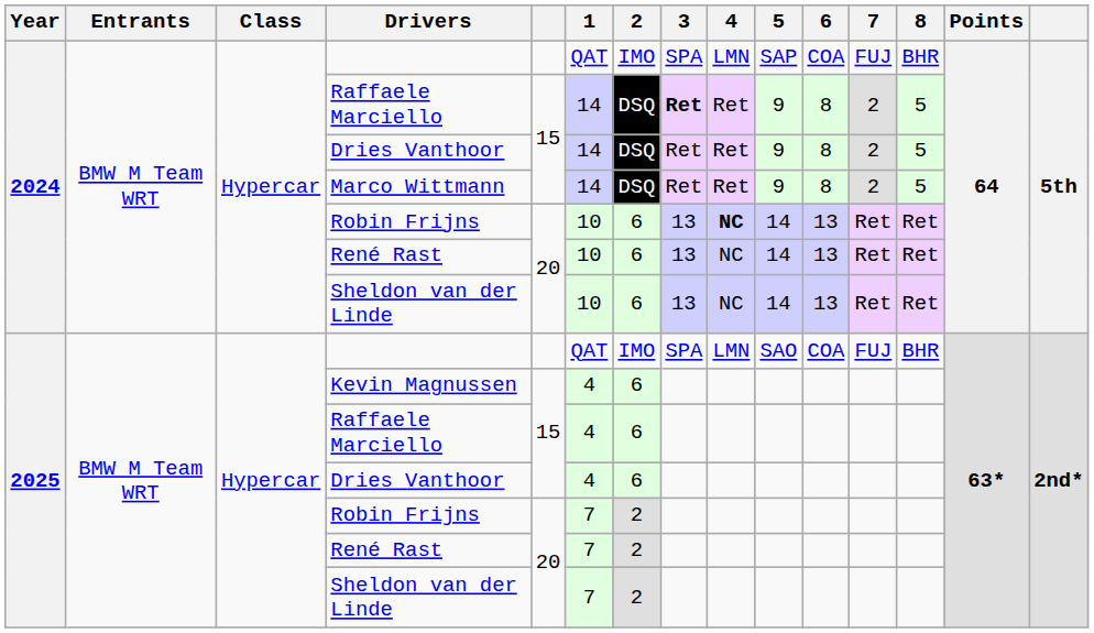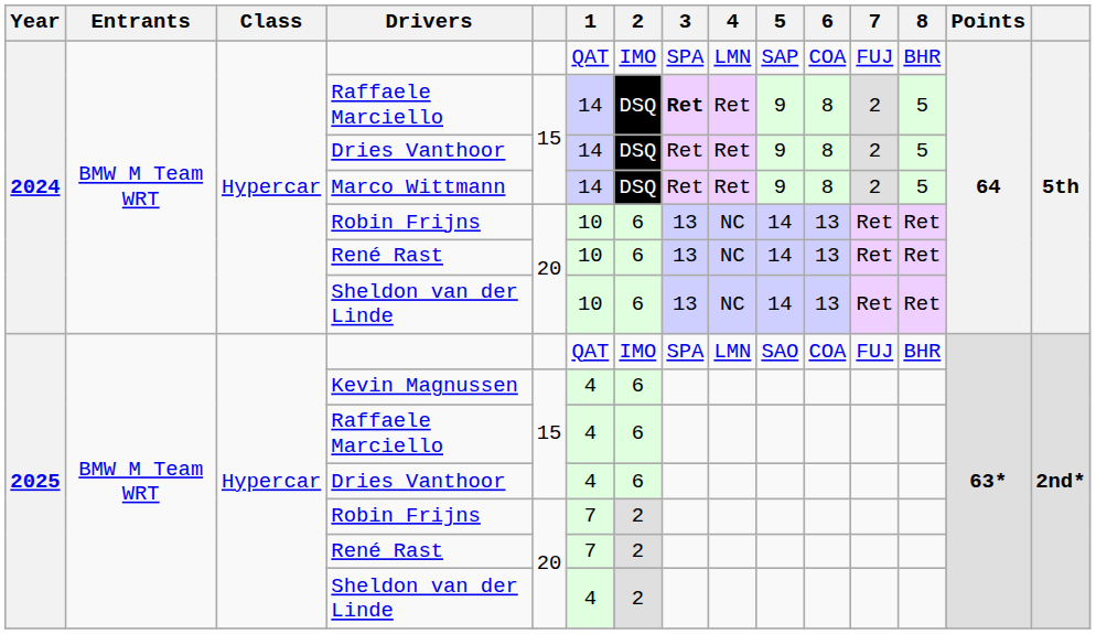2024 / Robin Frijns | 4: bold -> normal
2025 / Sheldon van der Linde | 1: 7 -> 4
